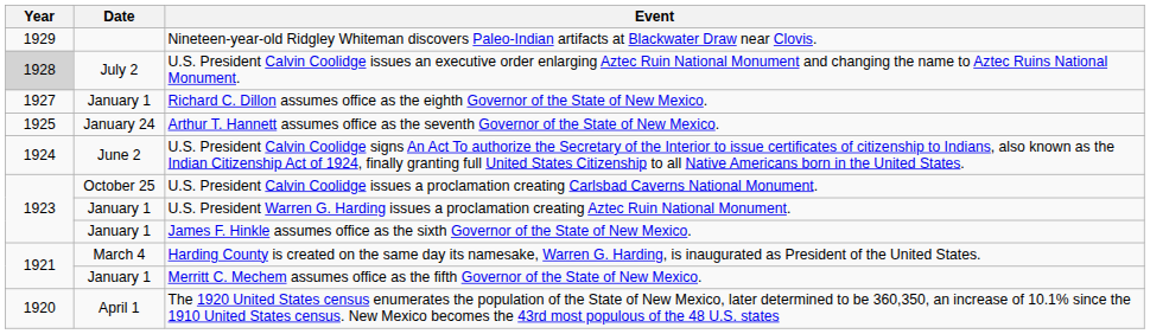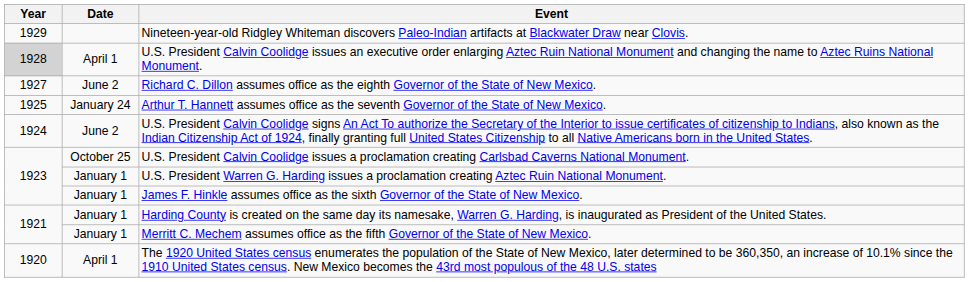row 3 | Date: July 2 -> April 1
row 4 | Date: January 1 -> June 2
row 10 | Date: March 4 -> January 1
